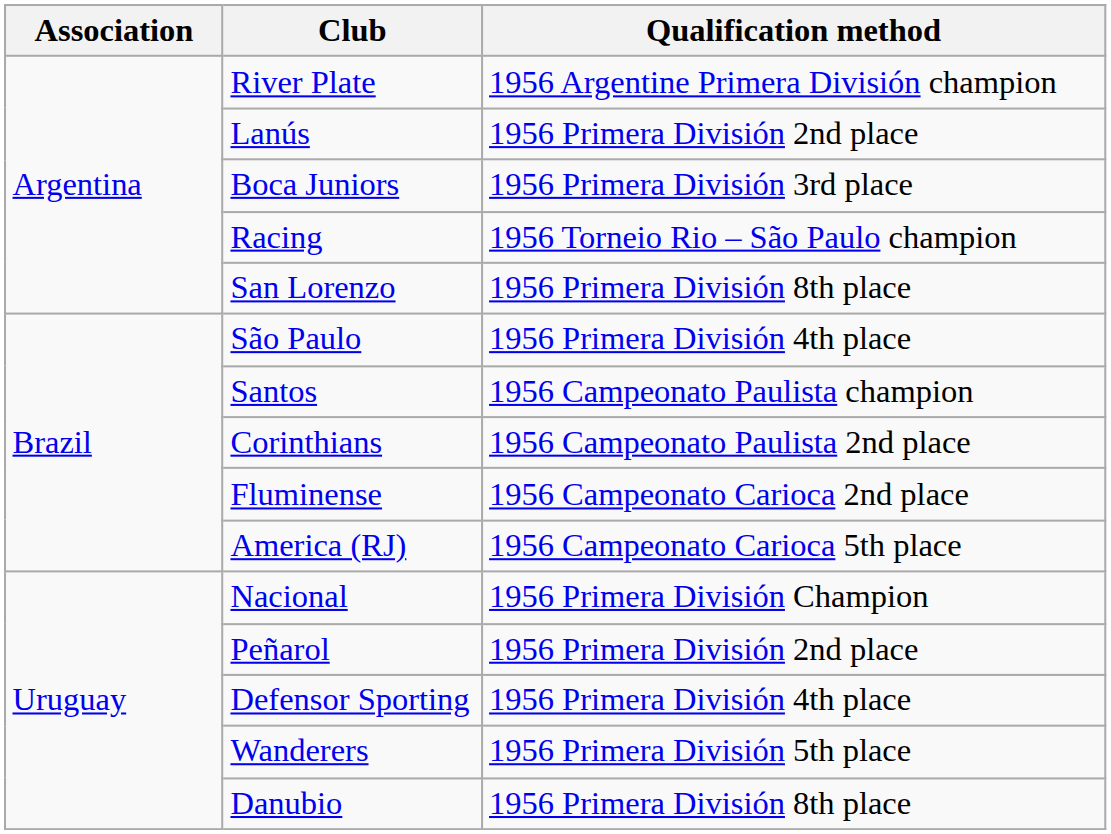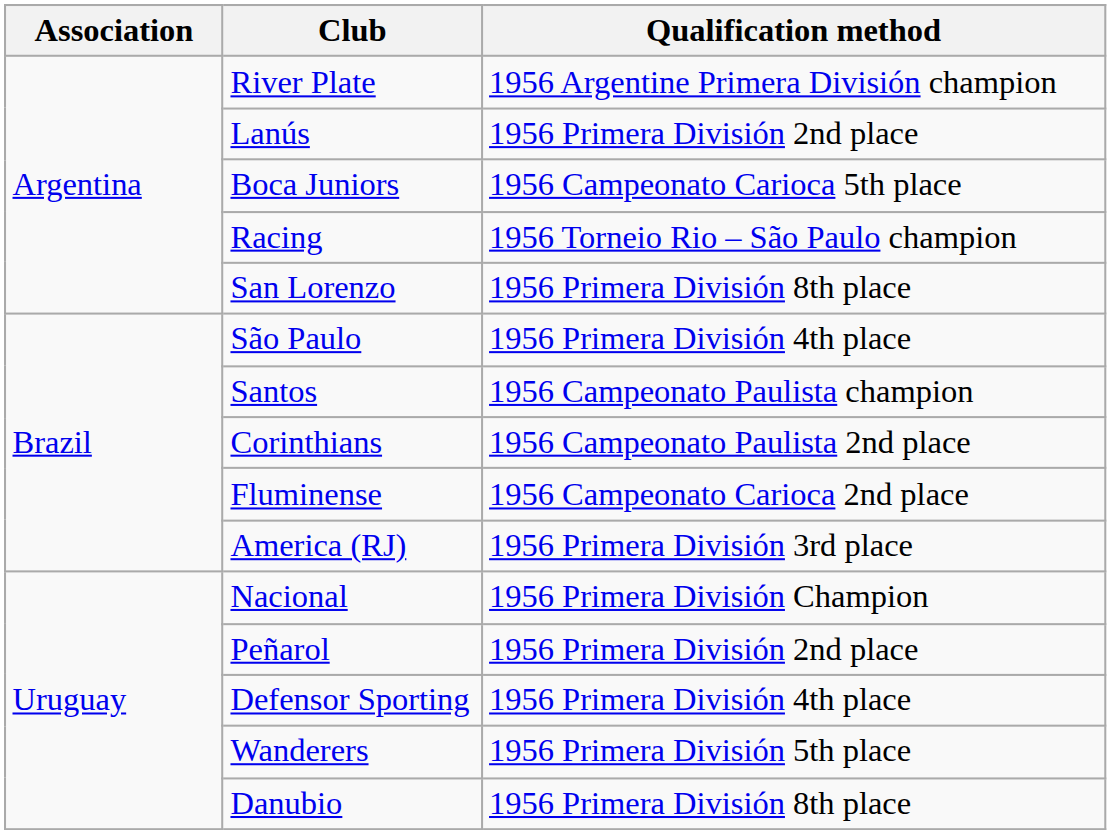Boca Juniors | Qualification method: 1956 Primera División 3rd place -> 1956 Campeonato Carioca 5th place
America (RJ) | Qualification method: 1956 Campeonato Carioca 5th place -> 1956 Primera División 3rd place
